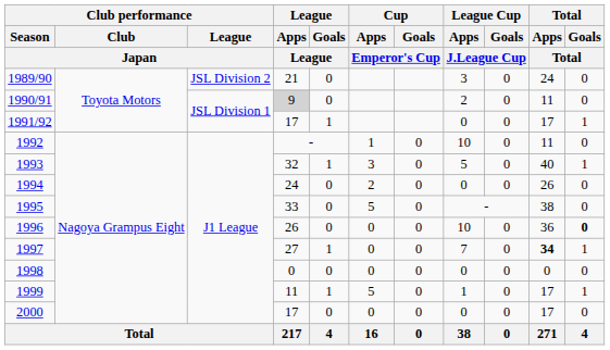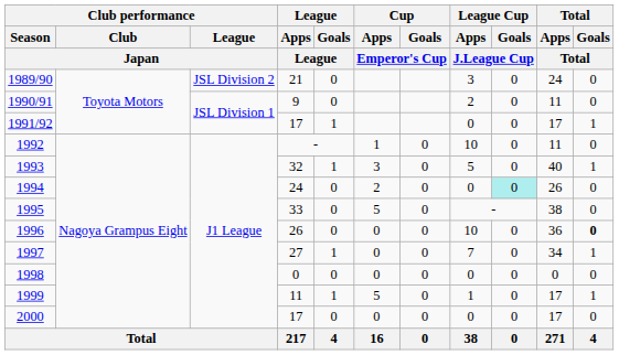1990/91 | League / Apps / League: lightgrey background -> no background
1994 | League Cup / Goals / J.League Cup: no background -> paleturquoise background
1997 | Total / Apps / Total: bold -> normal
